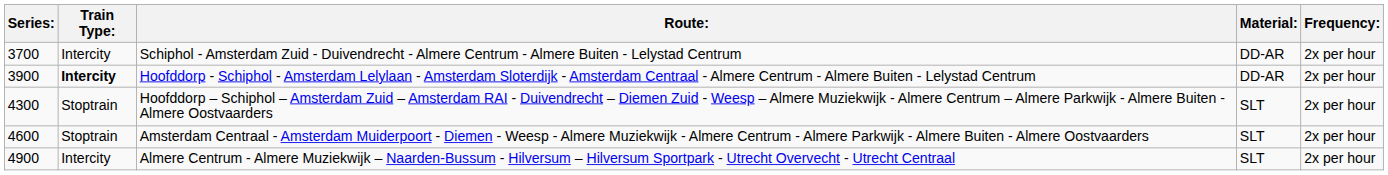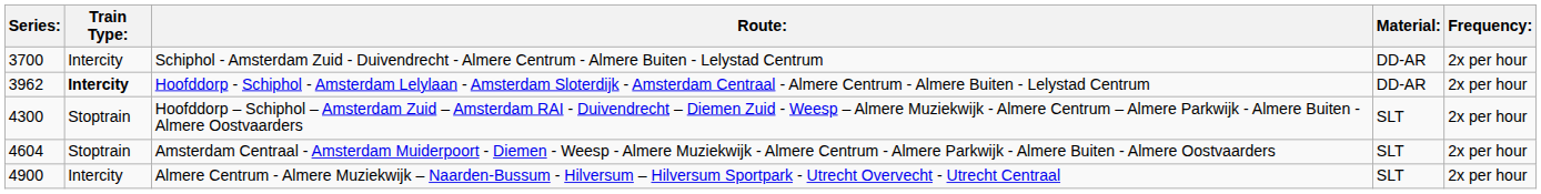row 3 | Series:: 3900 -> 3962
row 5 | Series:: 4600 -> 4604
